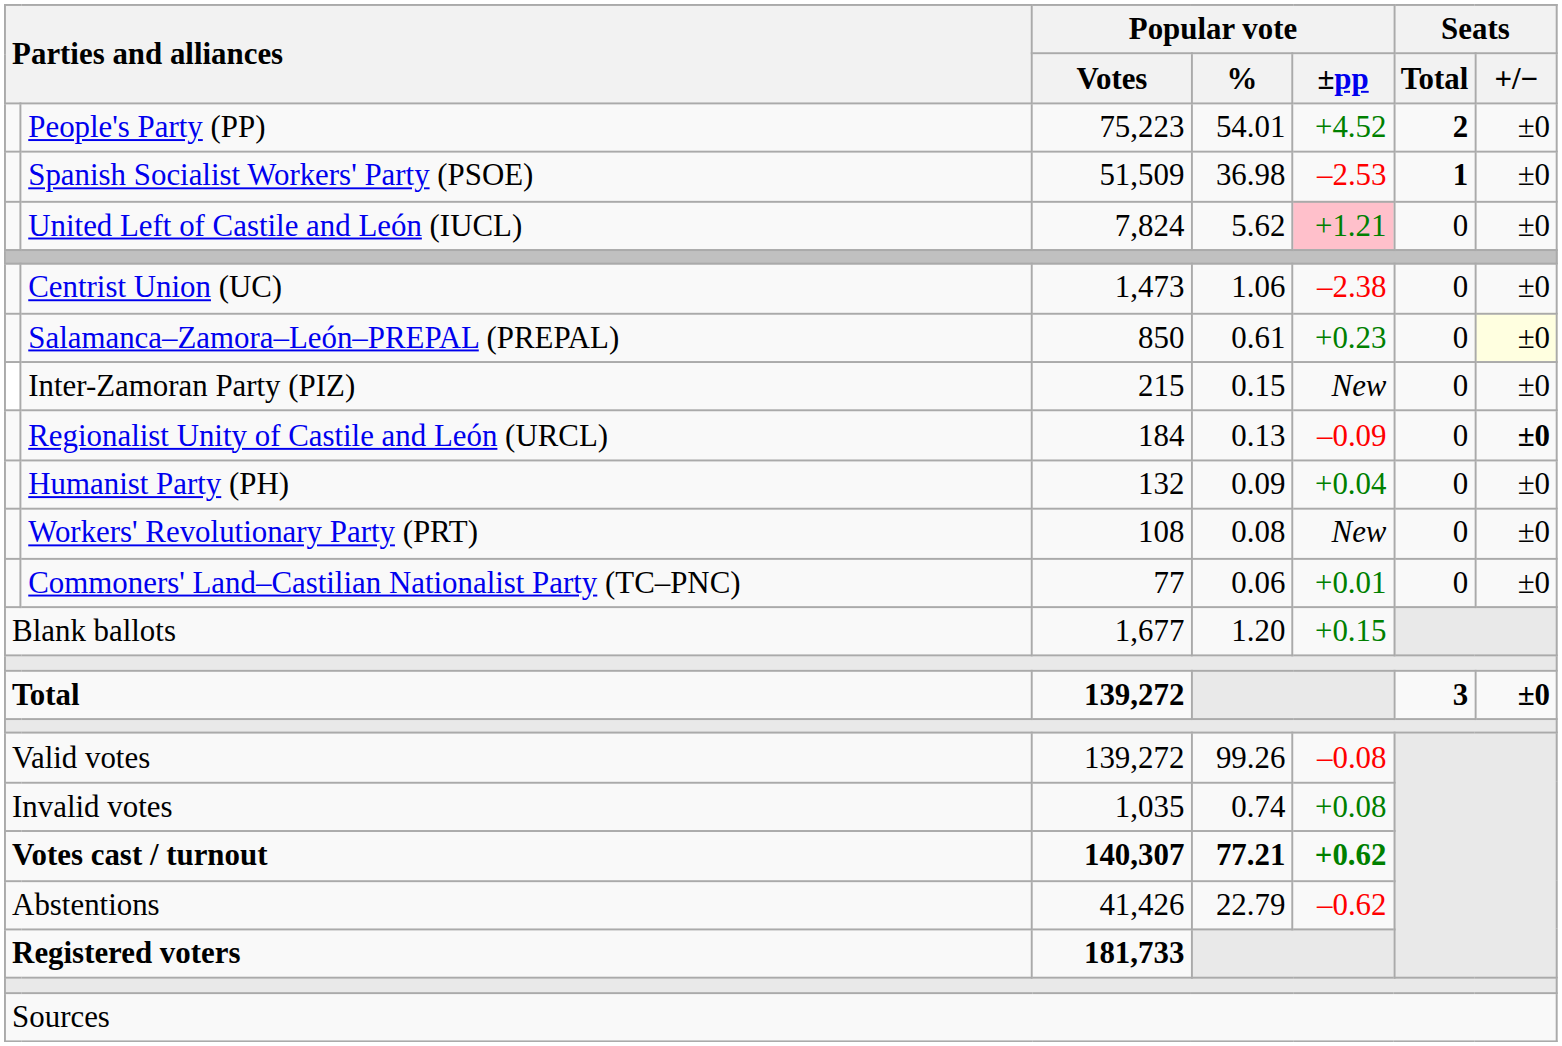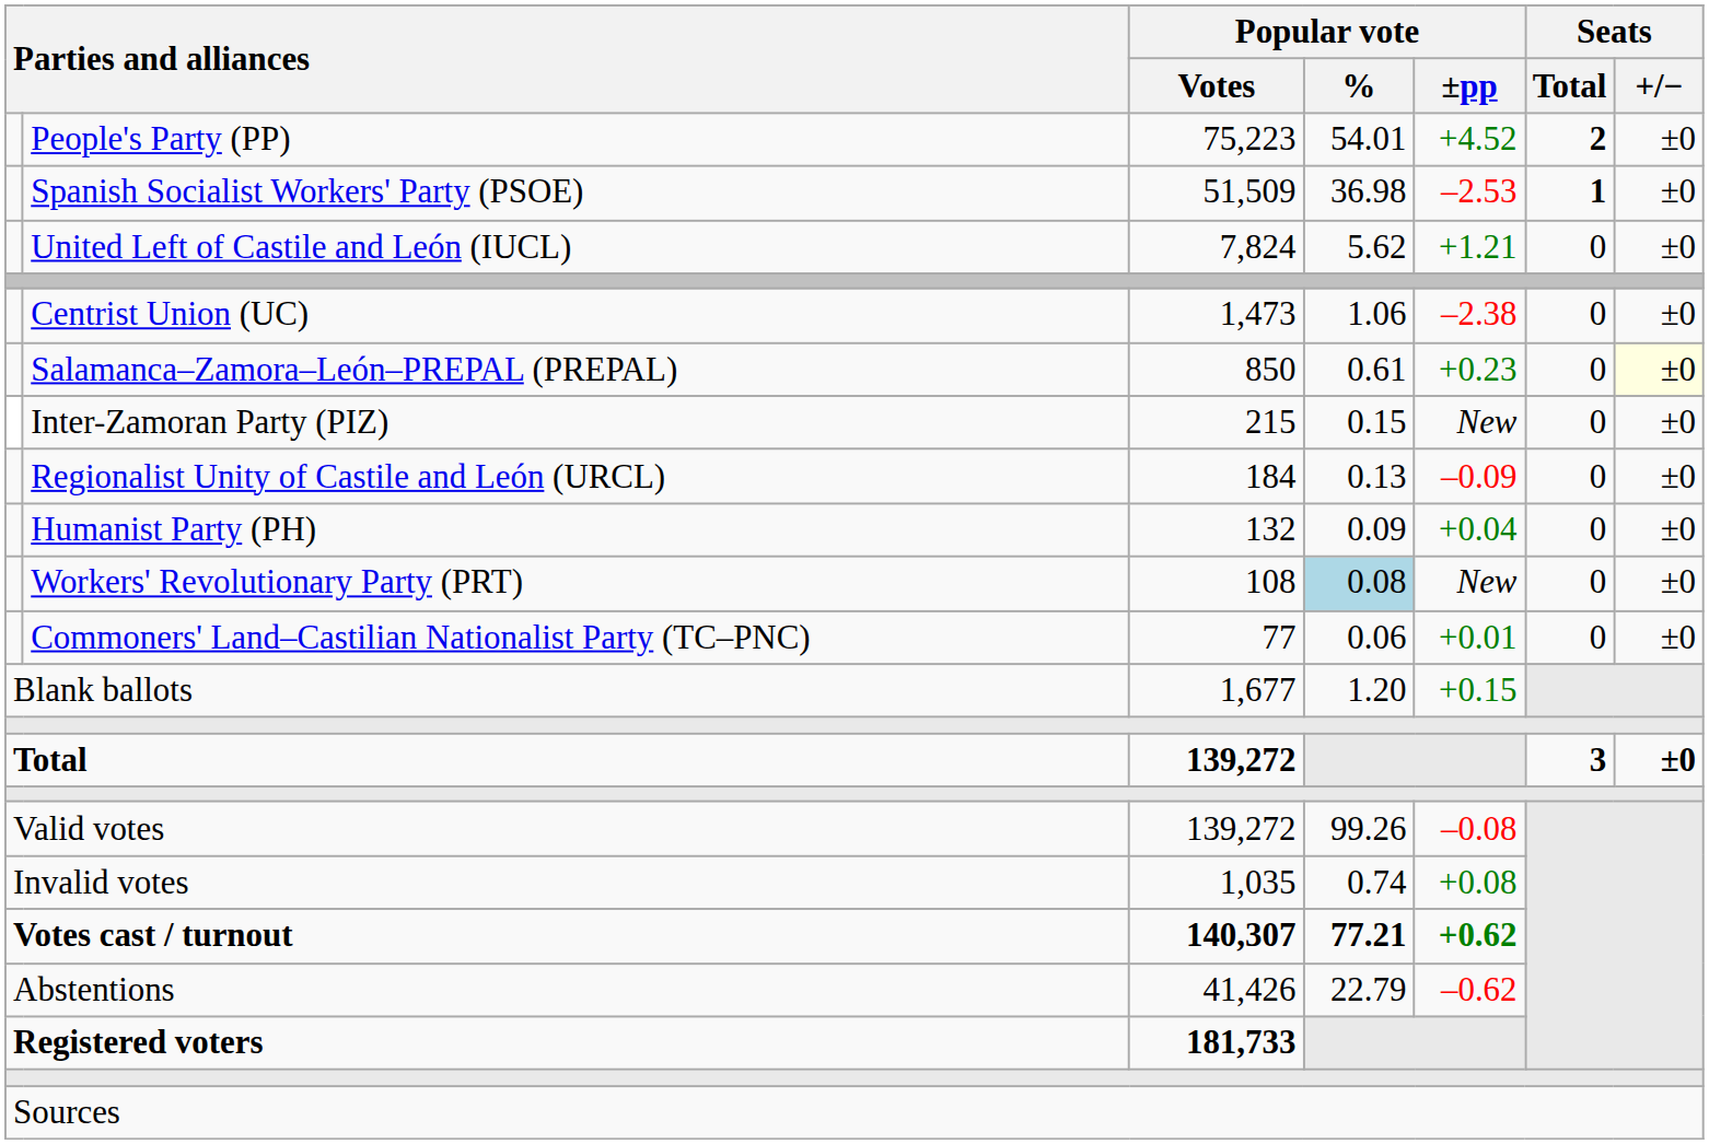United Left of Castile and León (IUCL) | Popular vote / ±pp: pink background -> no background
Regionalist Unity of Castile and León (URCL) | Seats / +/−: bold -> normal
Workers' Revolutionary Party (PRT) | Popular vote / %: no background -> lightblue background
